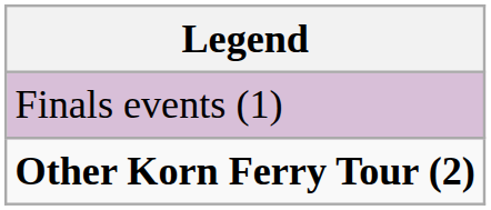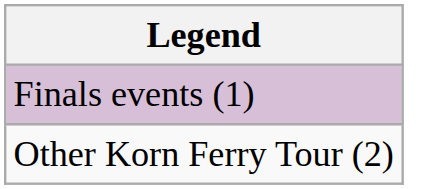row 3 | column 1: bold -> normal
